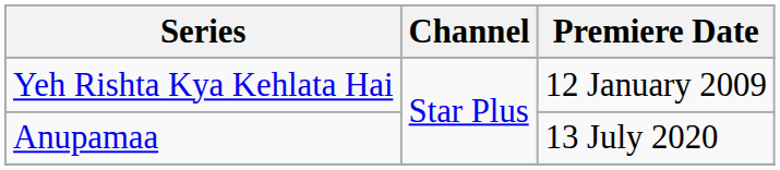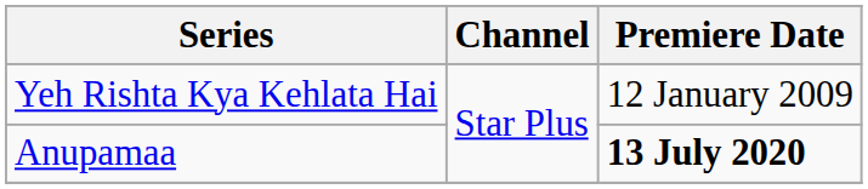Anupamaa | Premiere Date: normal -> bold
